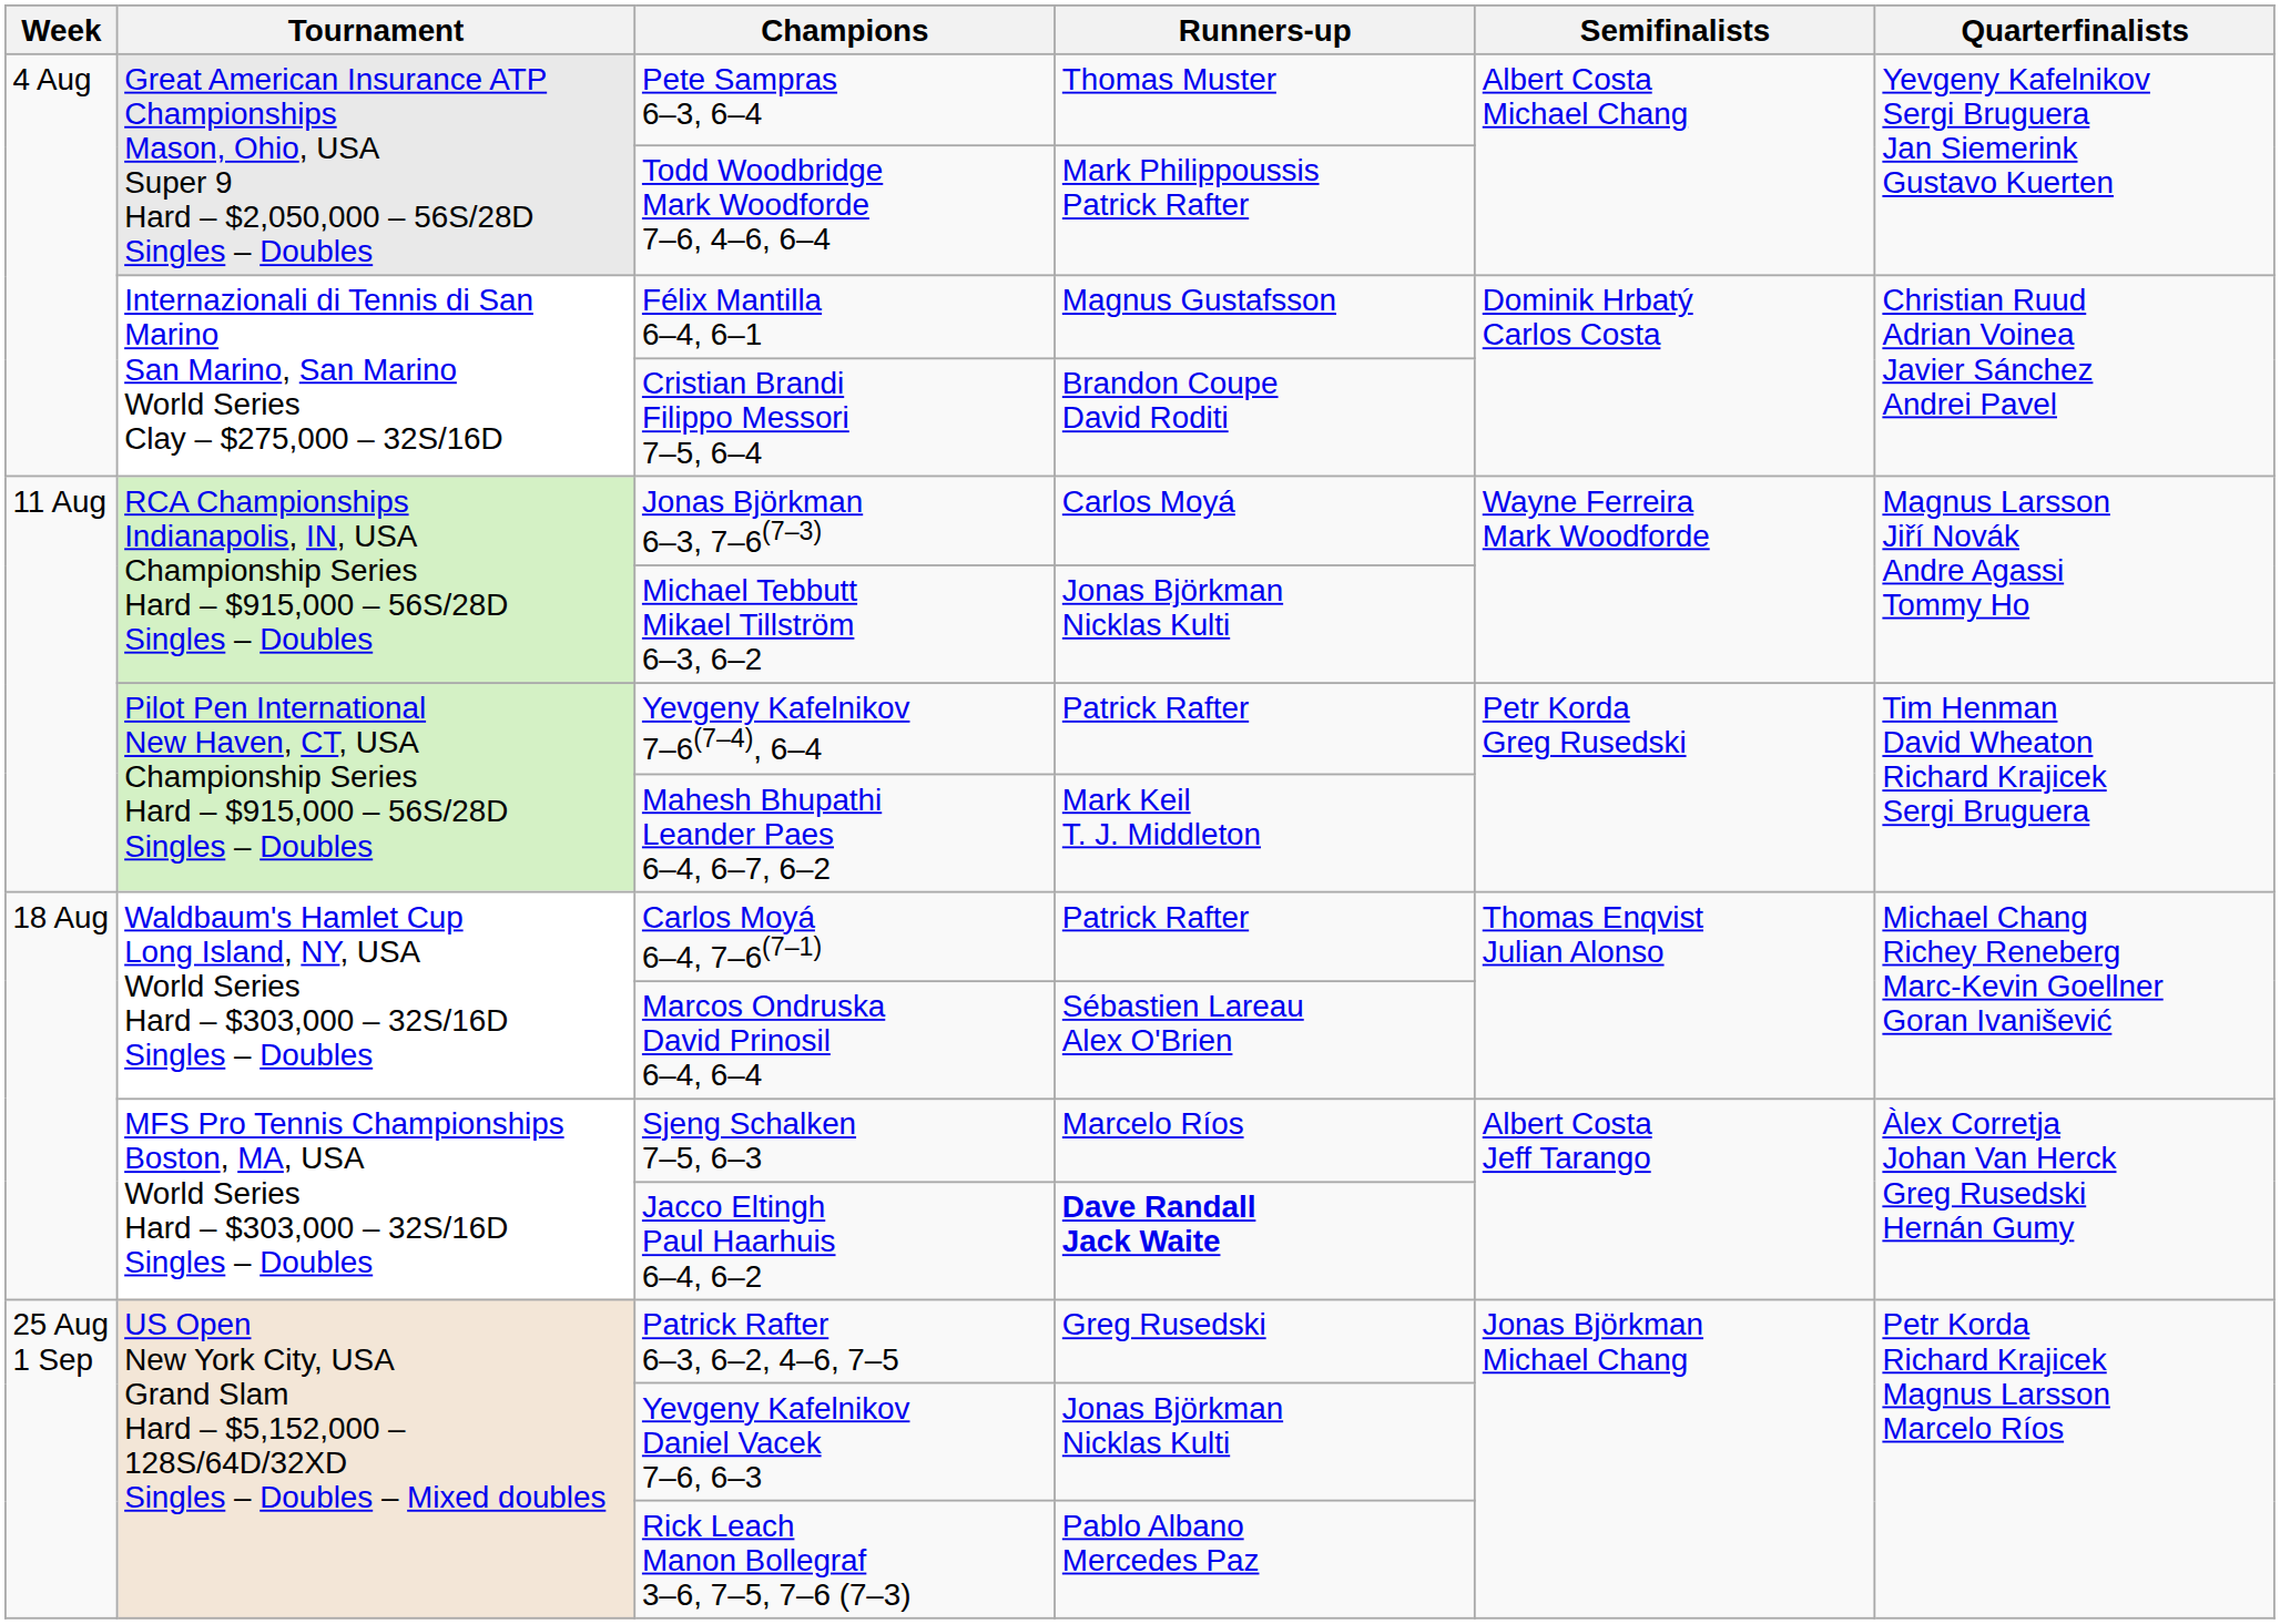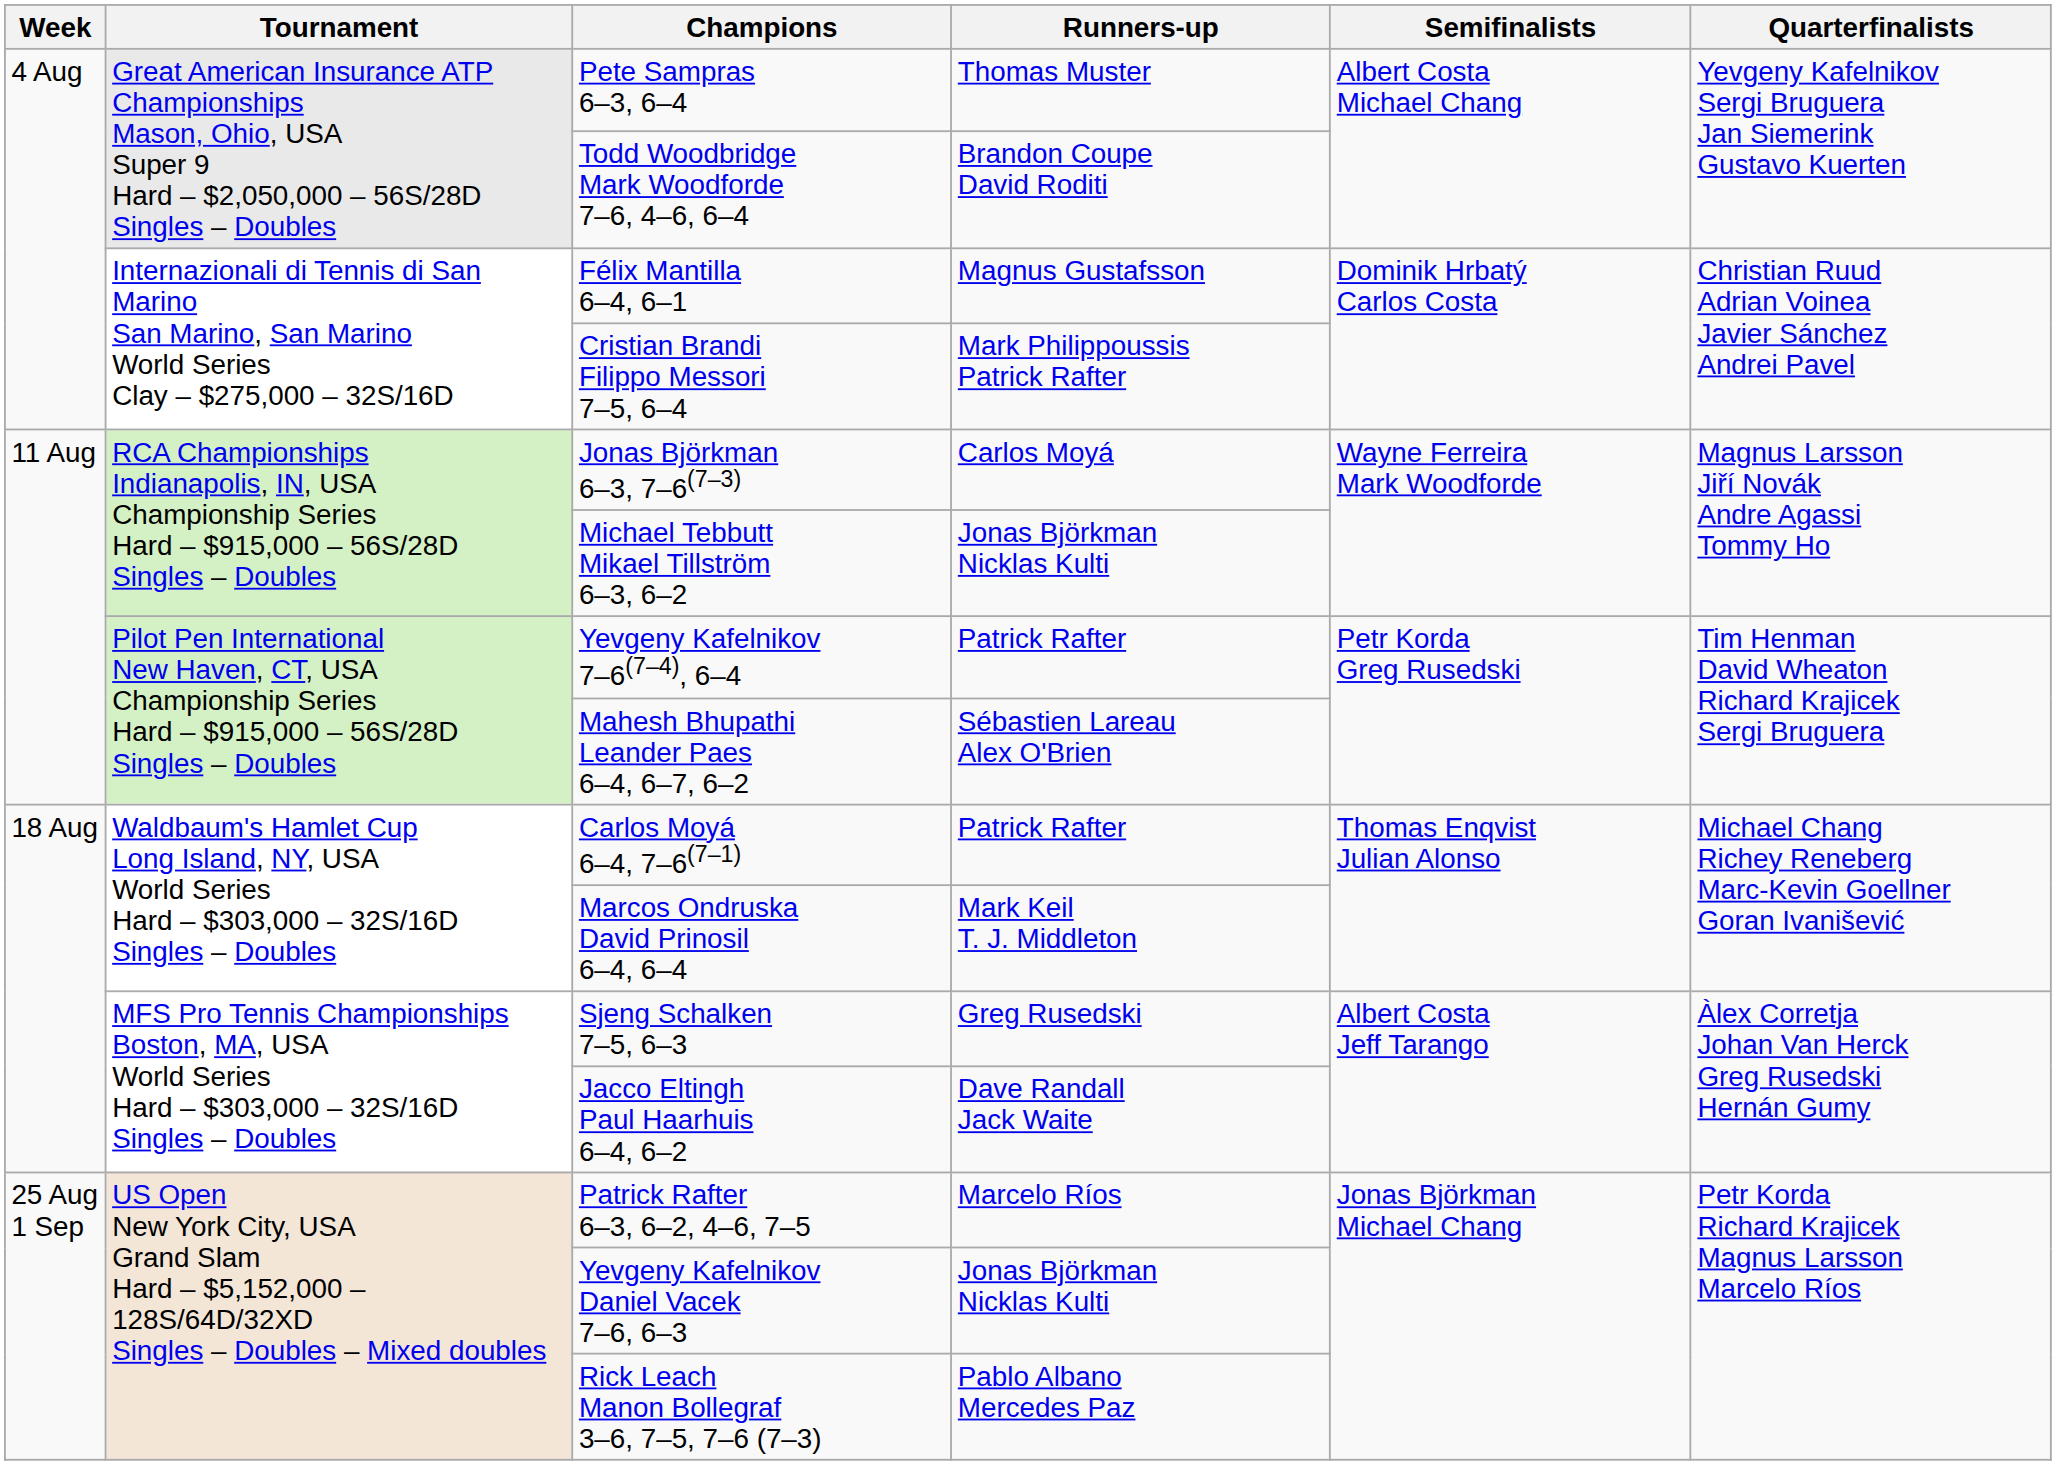Todd Woodbridge Mark Woodforde 7–6, 4–6, 6–4 | Runners-up: Mark Philippoussis Patrick Rafter -> Brandon Coupe David Roditi
Cristian Brandi Filippo Messori 7–5, 6–4 | Runners-up: Brandon Coupe David Roditi -> Mark Philippoussis Patrick Rafter
Mahesh Bhupathi Leander Paes 6–4, 6–7, 6–2 | Runners-up: Mark Keil T. J. Middleton -> Sébastien Lareau Alex O'Brien
Marcos Ondruska David Prinosil 6–4, 6–4 | Runners-up: Sébastien Lareau Alex O'Brien -> Mark Keil T. J. Middleton
Sjeng Schalken 7–5, 6–3 | Runners-up: Marcelo Ríos -> Greg Rusedski
Jacco Eltingh Paul Haarhuis 6–4, 6–2 | Runners-up: bold -> normal
Patrick Rafter 6–3, 6–2, 4–6, 7–5 | Runners-up: Greg Rusedski -> Marcelo Ríos
